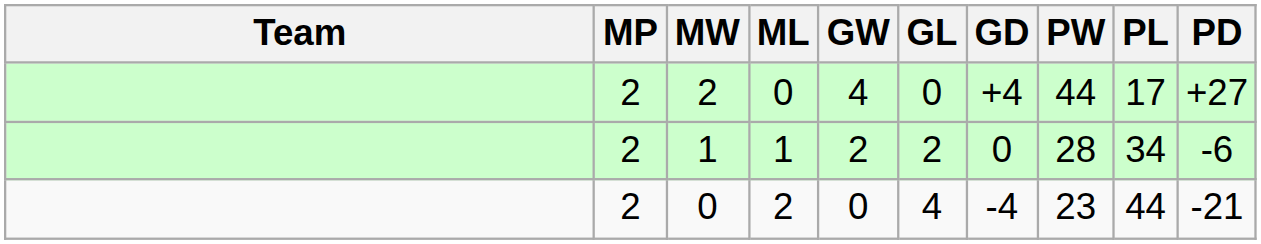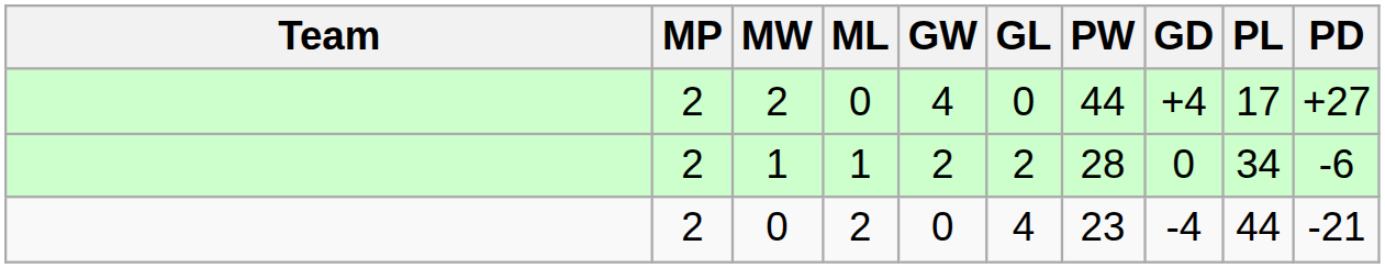columns swapped: GD <-> PW
